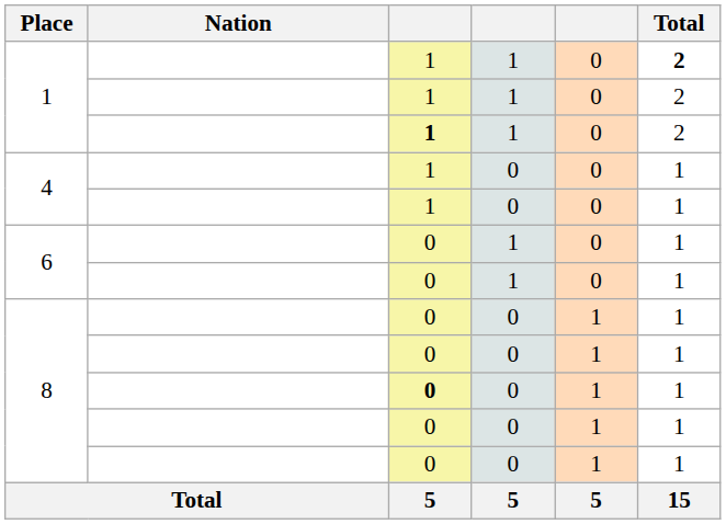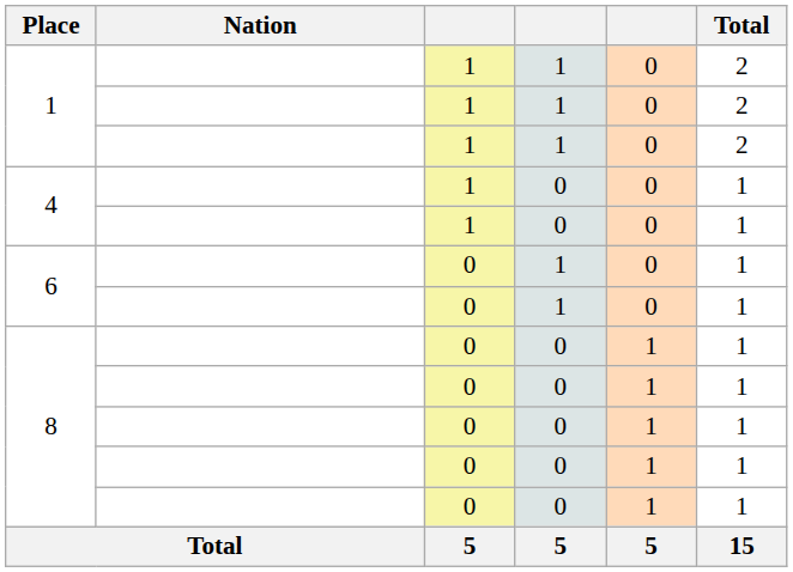row 2 | Total: bold -> normal
row 4 | column 3: bold -> normal
row 11 | column 3: bold -> normal
